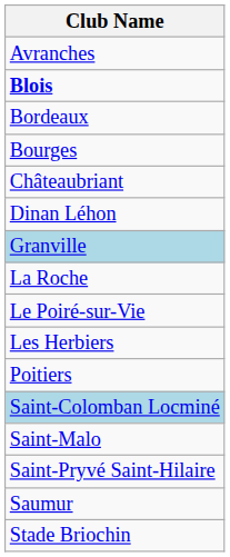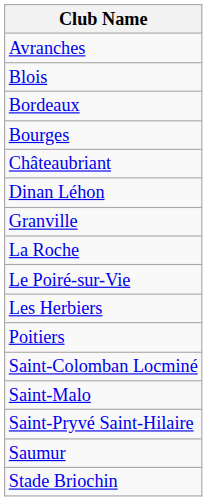row 3 | column 1: bold -> normal
row 8 | column 1: lightblue background -> no background
row 13 | column 1: lightblue background -> no background
